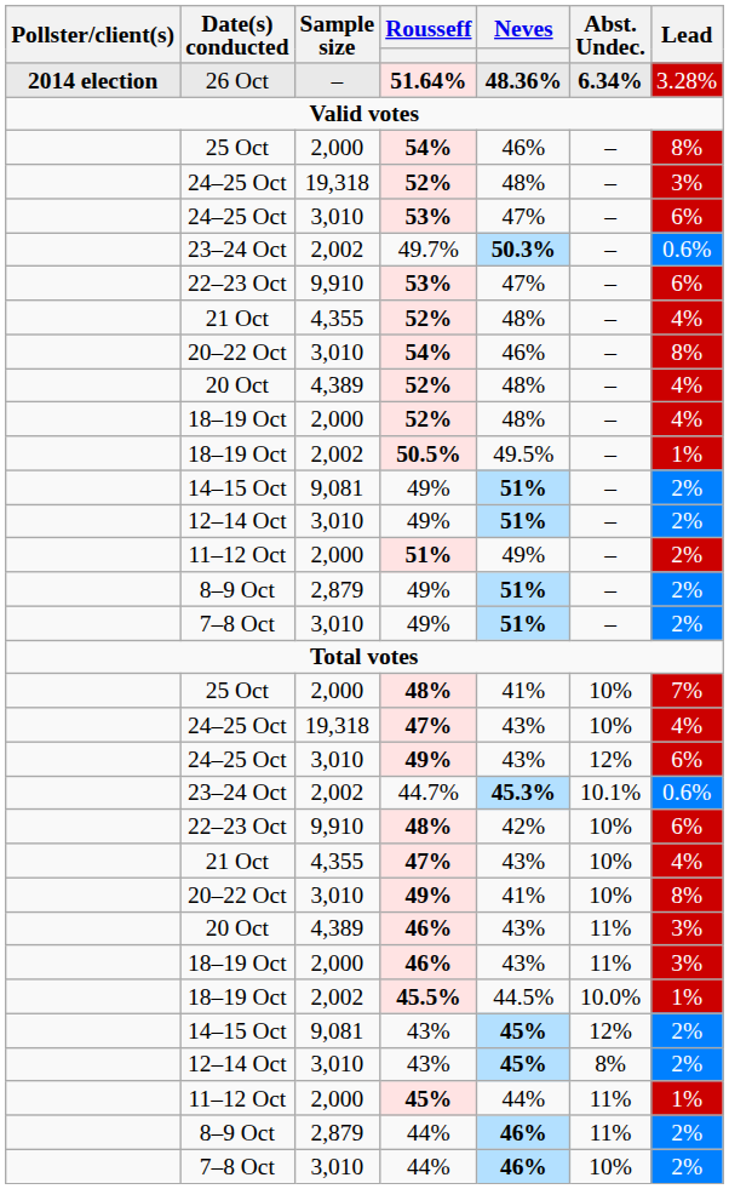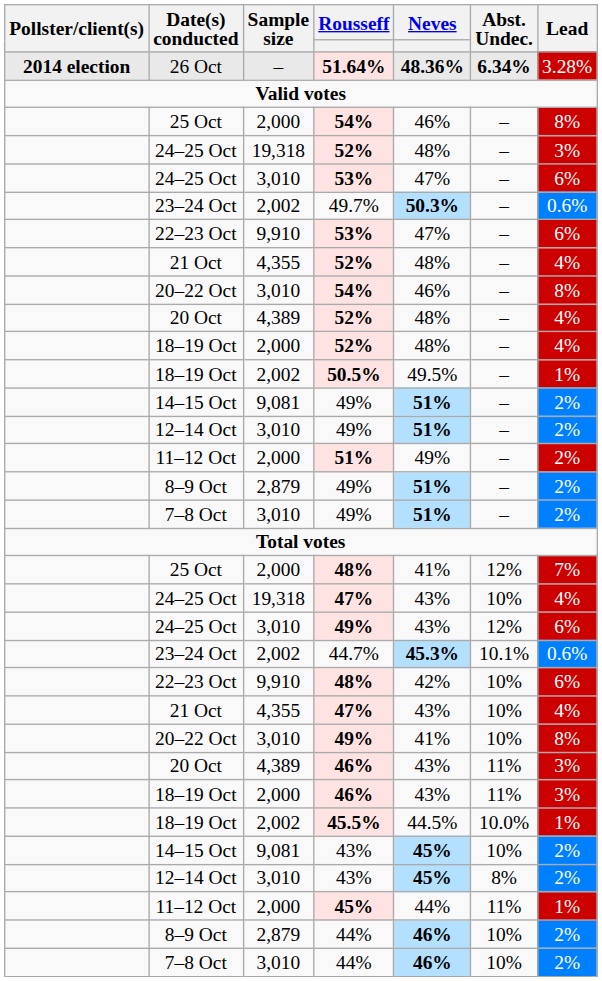25 Oct / 48% | Abst. Undec.: 10% -> 12%
14–15 Oct / 43% | Abst. Undec.: 12% -> 10%
8–9 Oct / 44% | Abst. Undec.: 11% -> 10%
